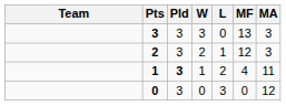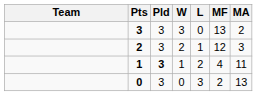row 2 | MA: 3 -> 2
row 5 | MF: 0 -> 2
row 5 | MA: 12 -> 13
